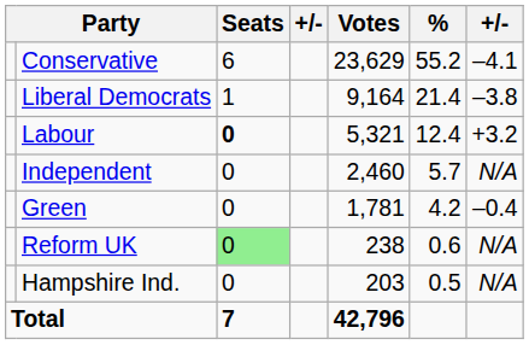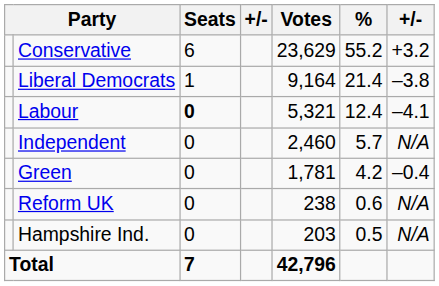Conservative | column 7: –4.1 -> +3.2
Labour | column 7: +3.2 -> –4.1
Reform UK | Seats: lightgreen background -> no background
